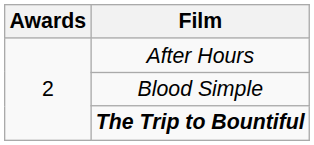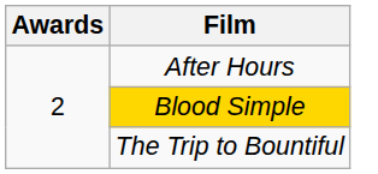Blood Simple | Film: no background -> gold background
The Trip to Bountiful | Film: bold -> normal
